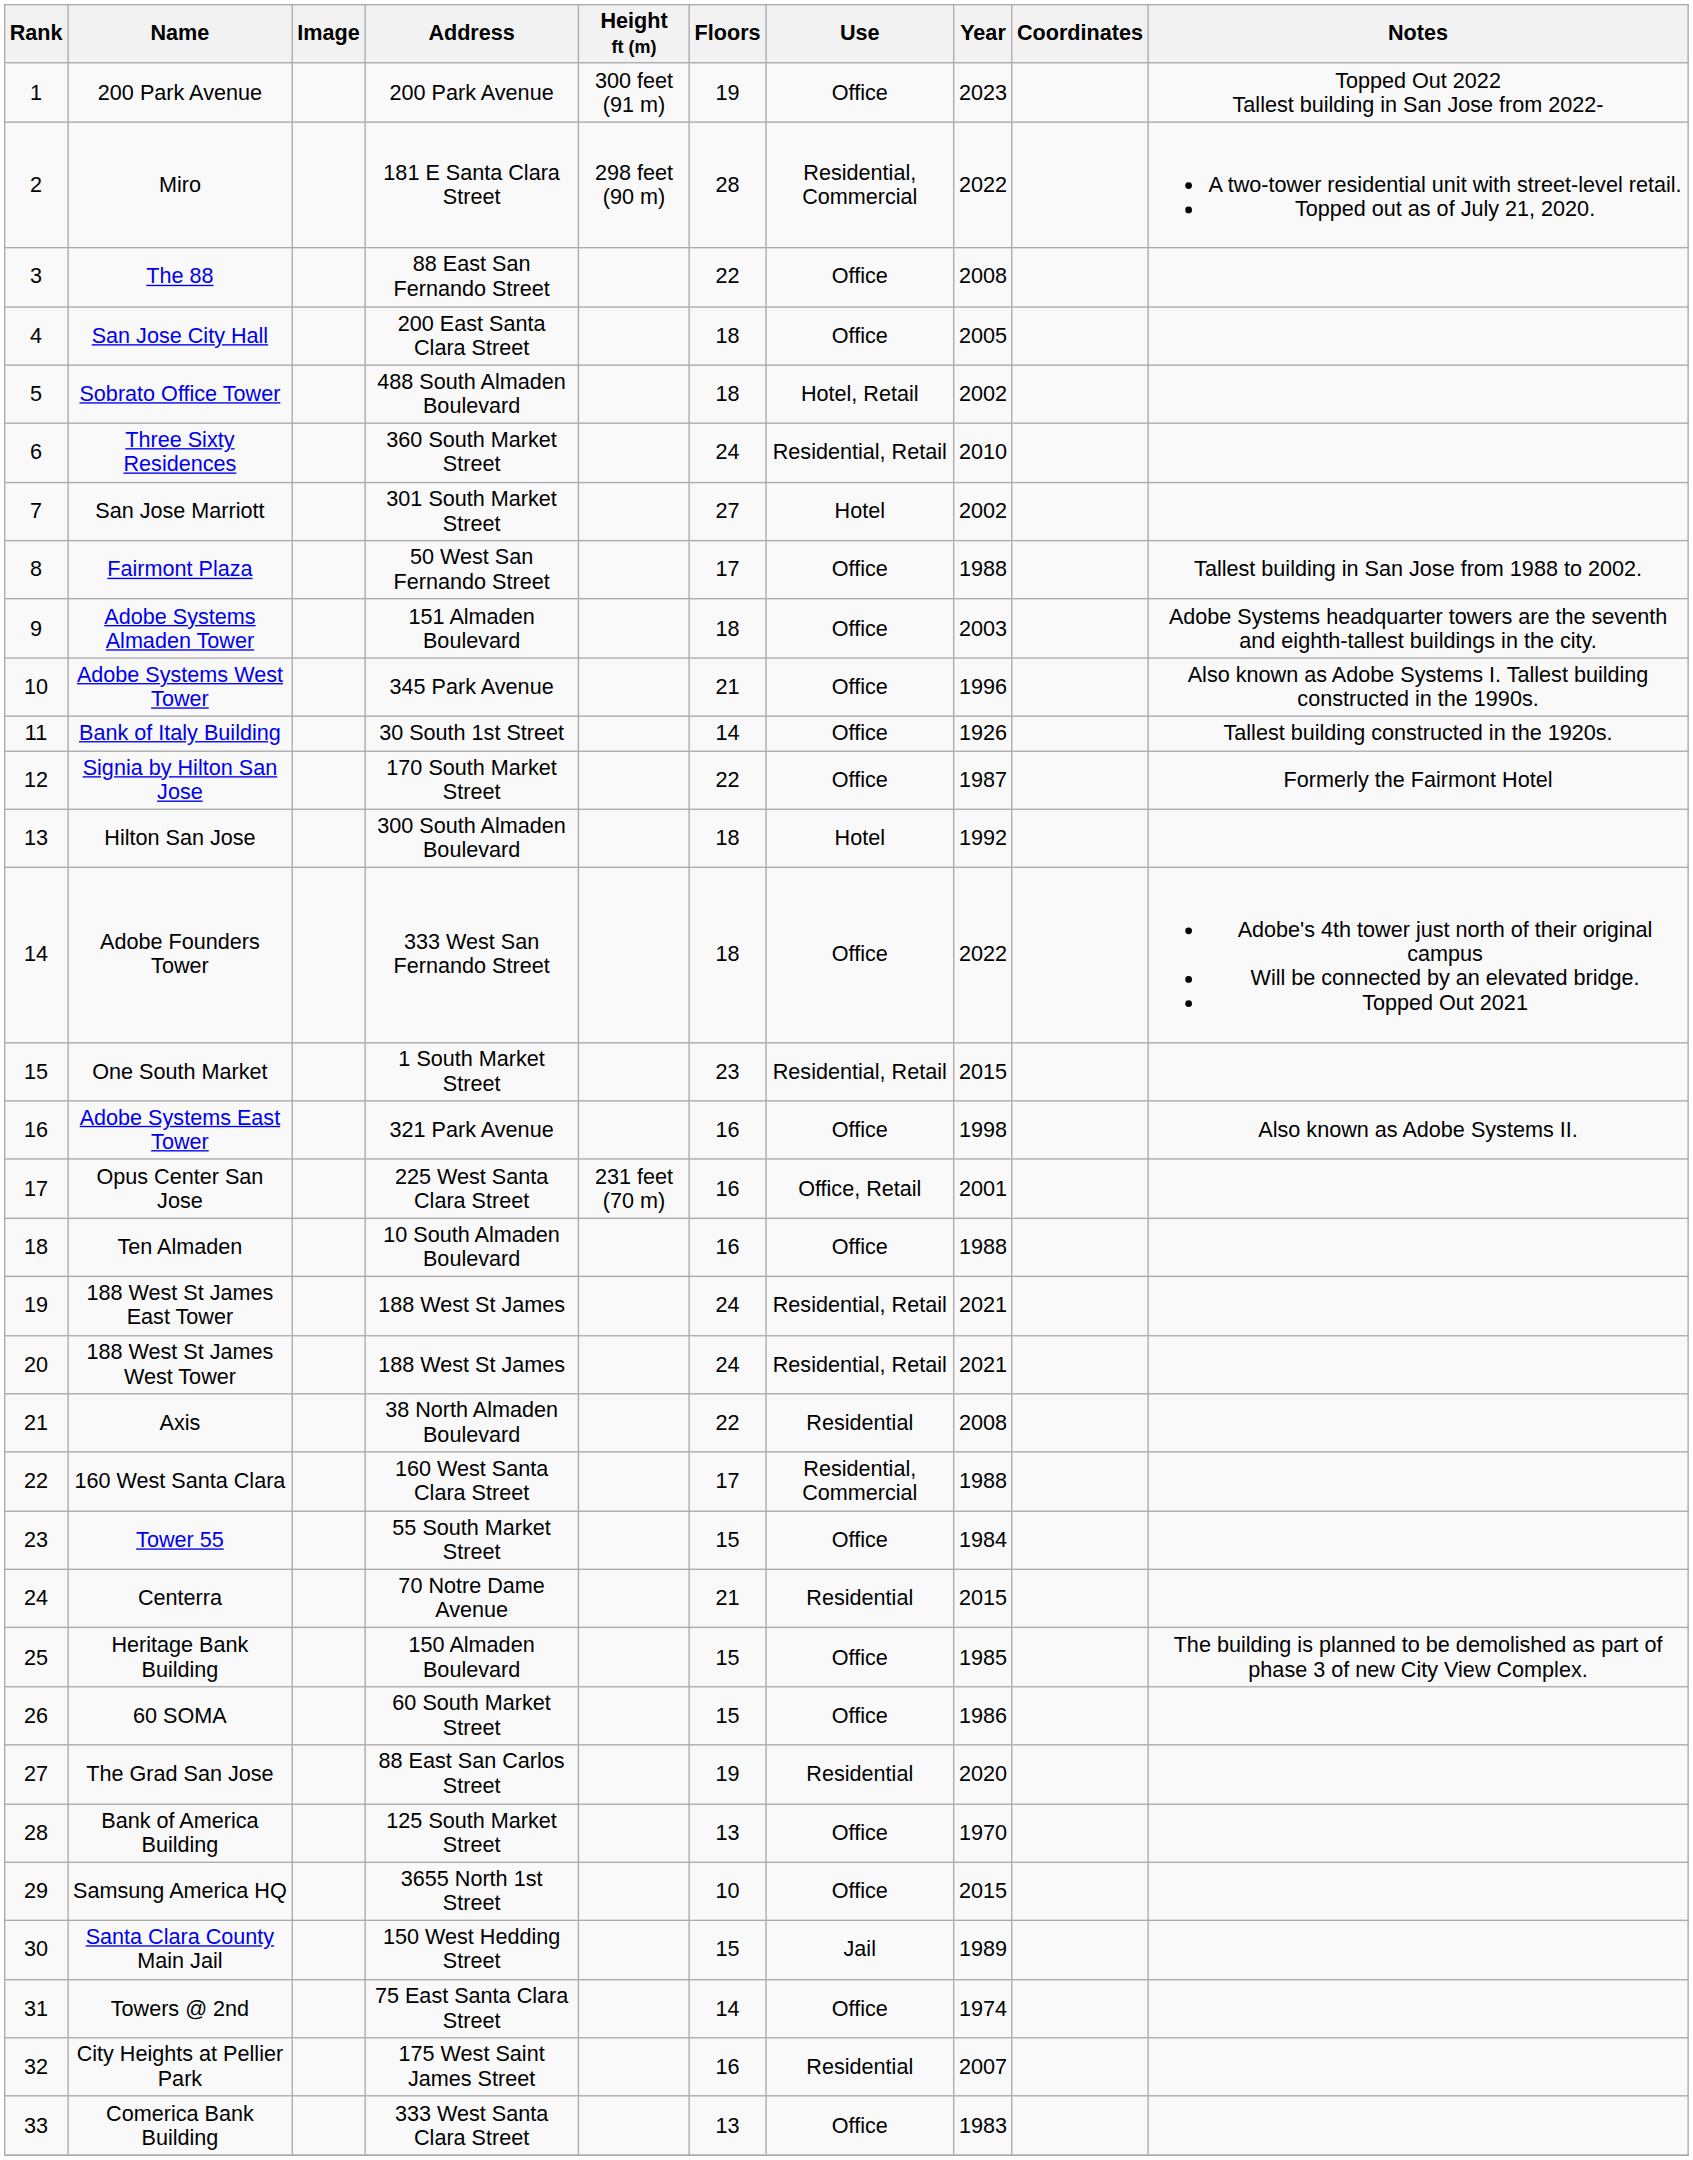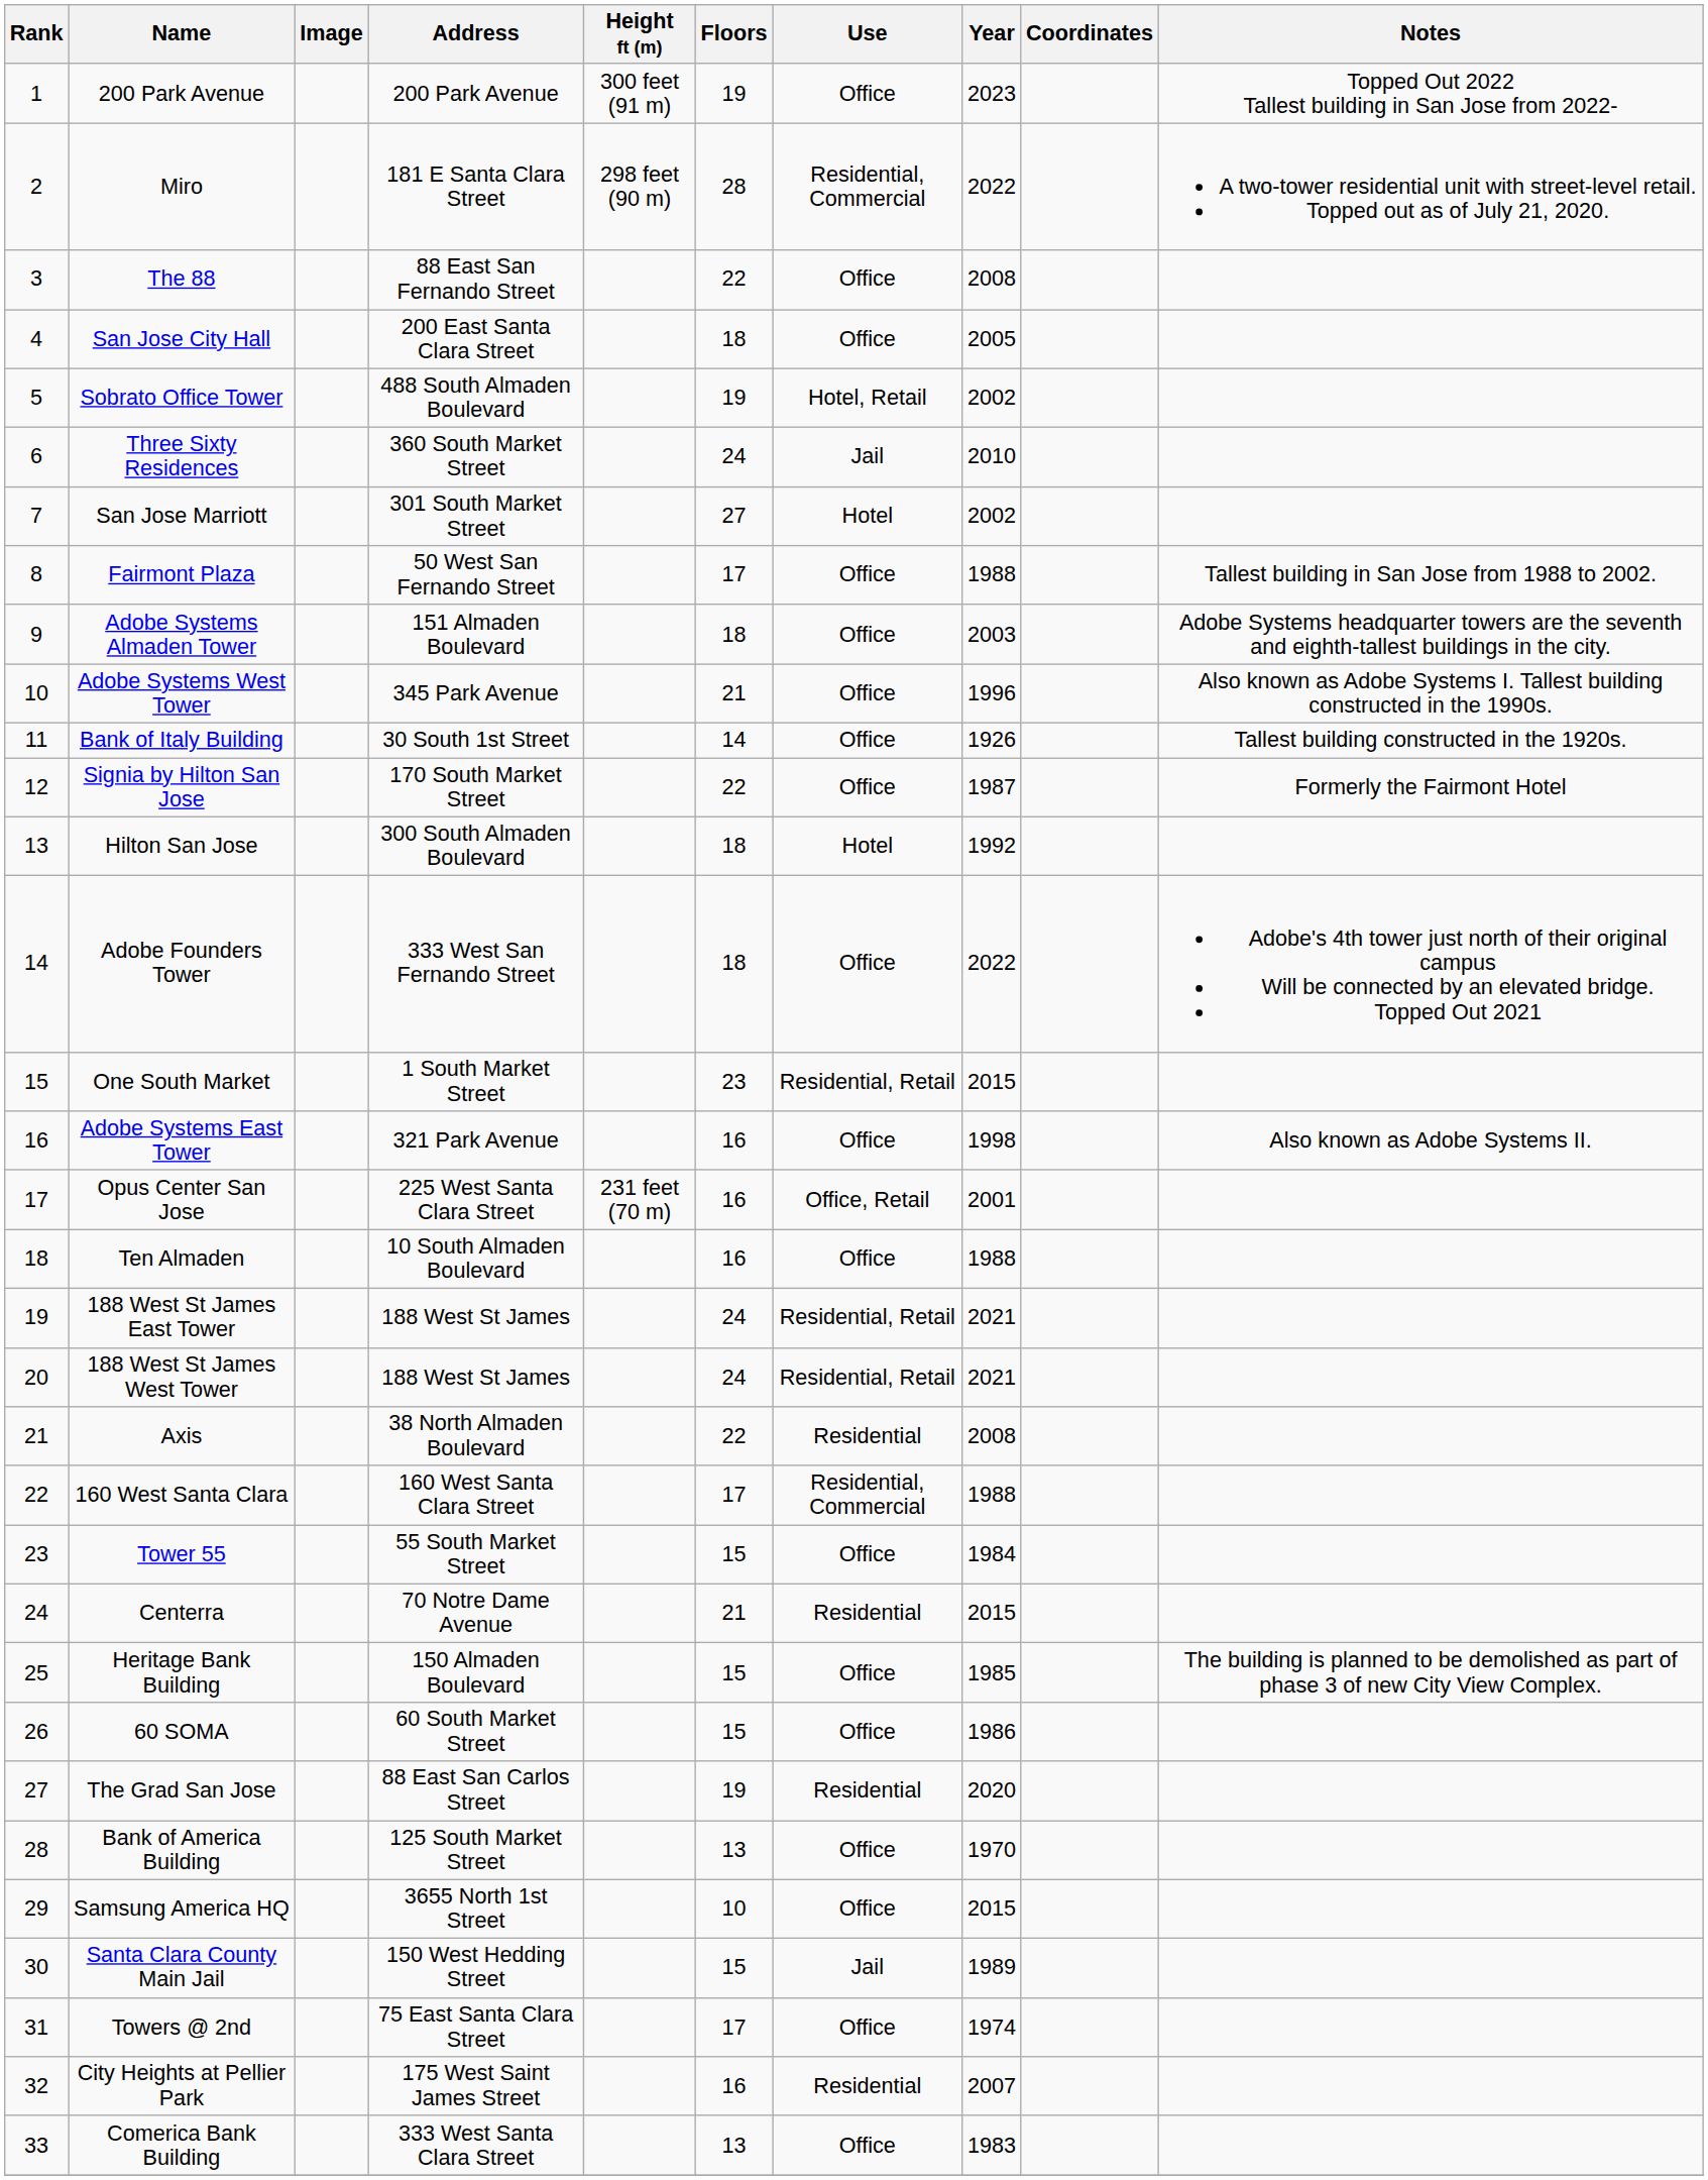Sobrato Office Tower | Floors: 18 -> 19
Three Sixty Residences | Use: Residential, Retail -> Jail
Towers @ 2nd | Floors: 14 -> 17
